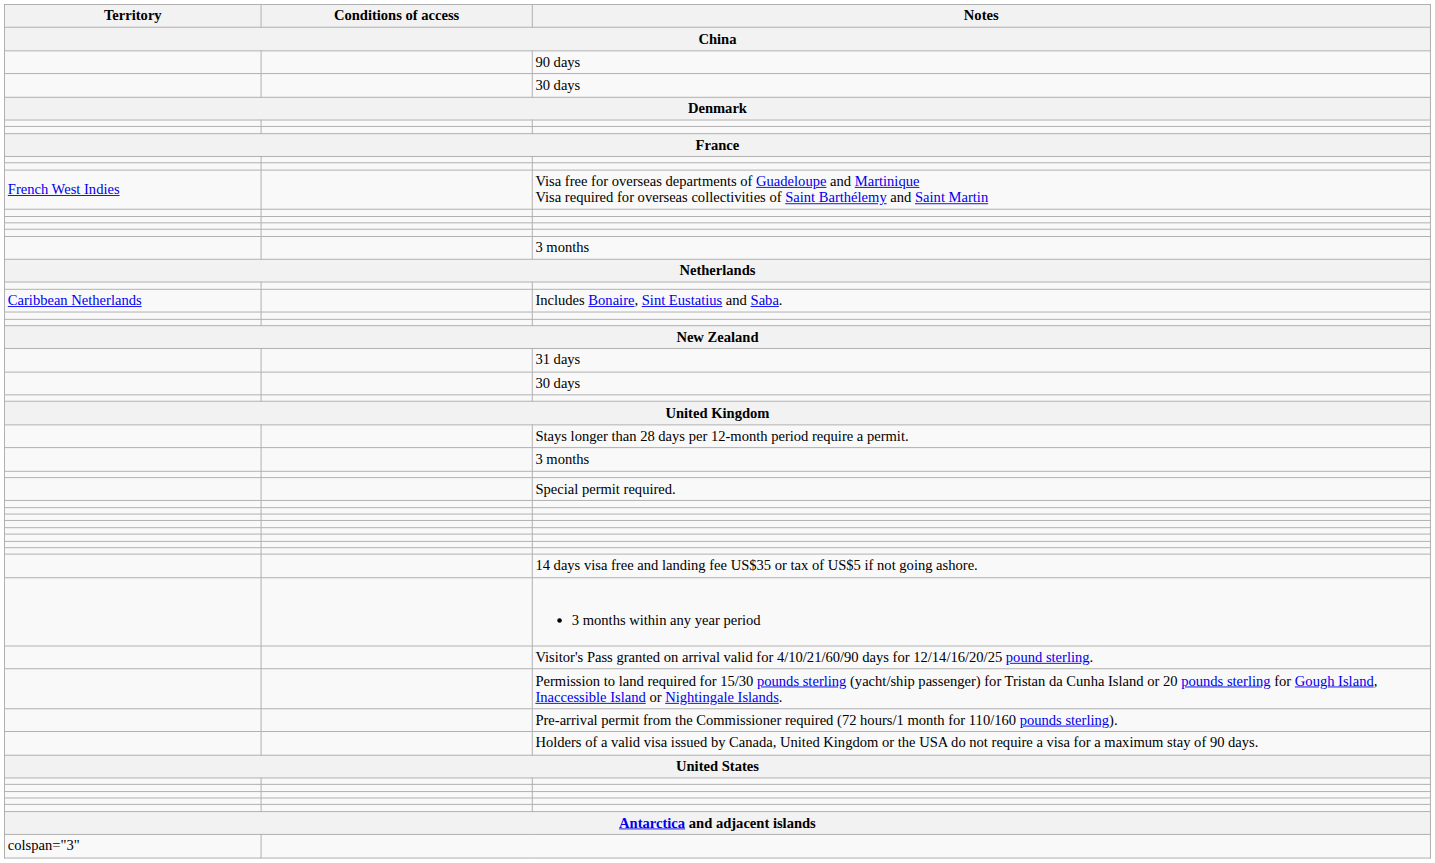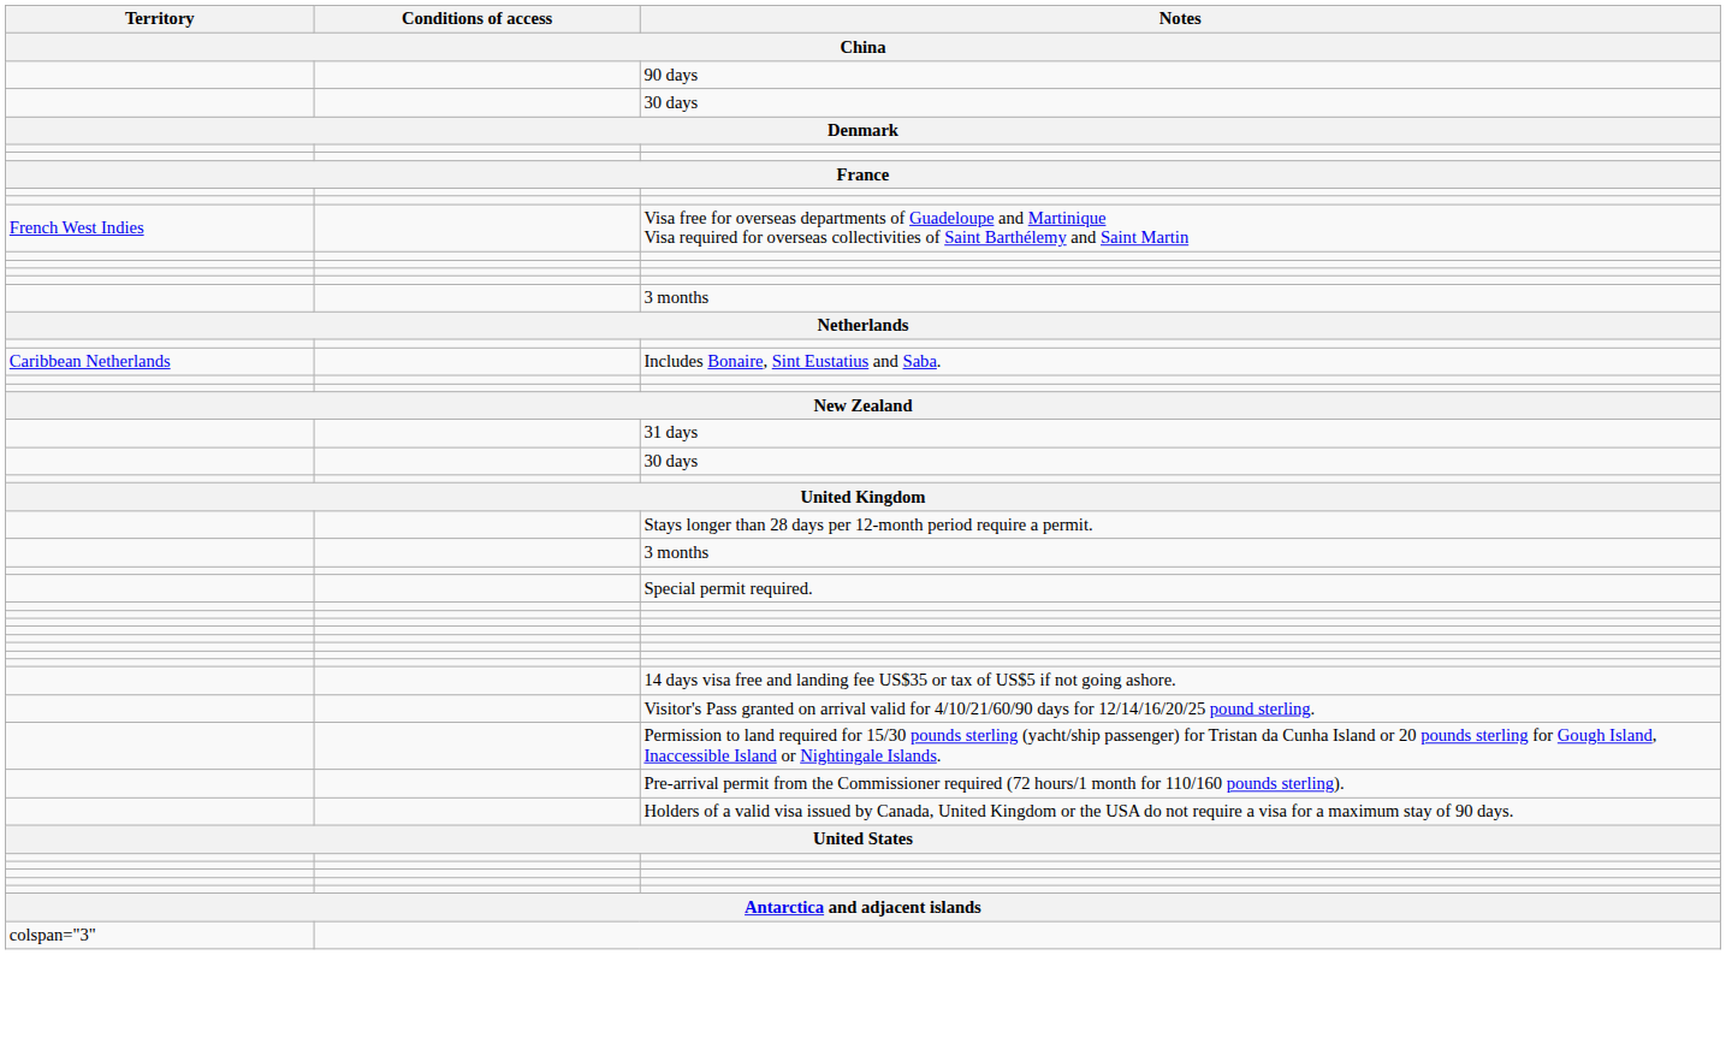- row: 3 months within any year period
